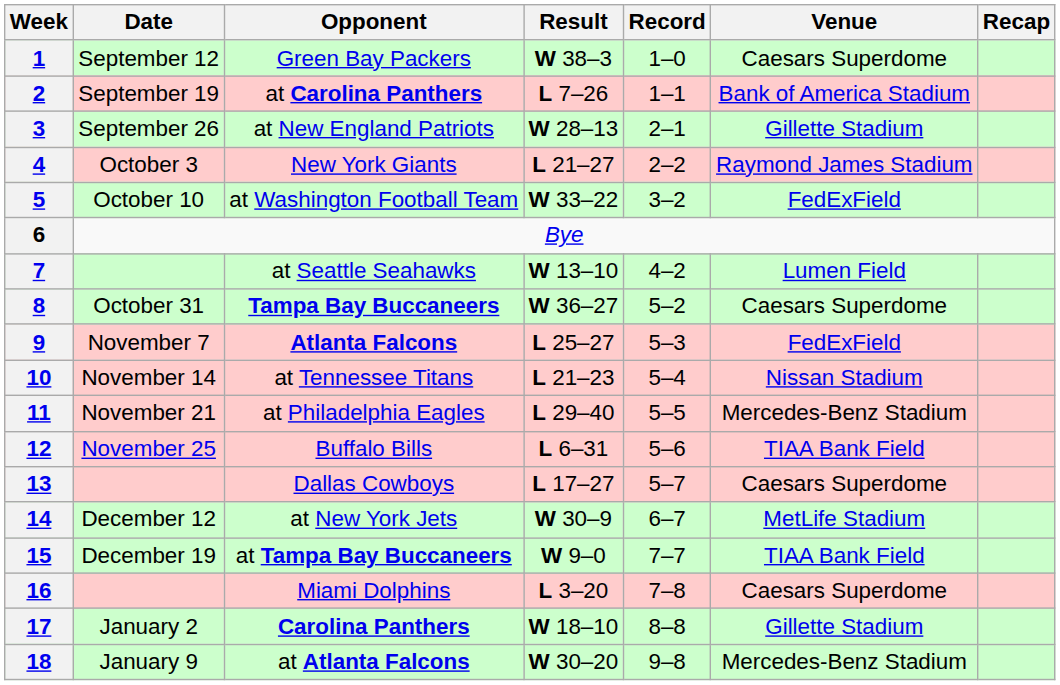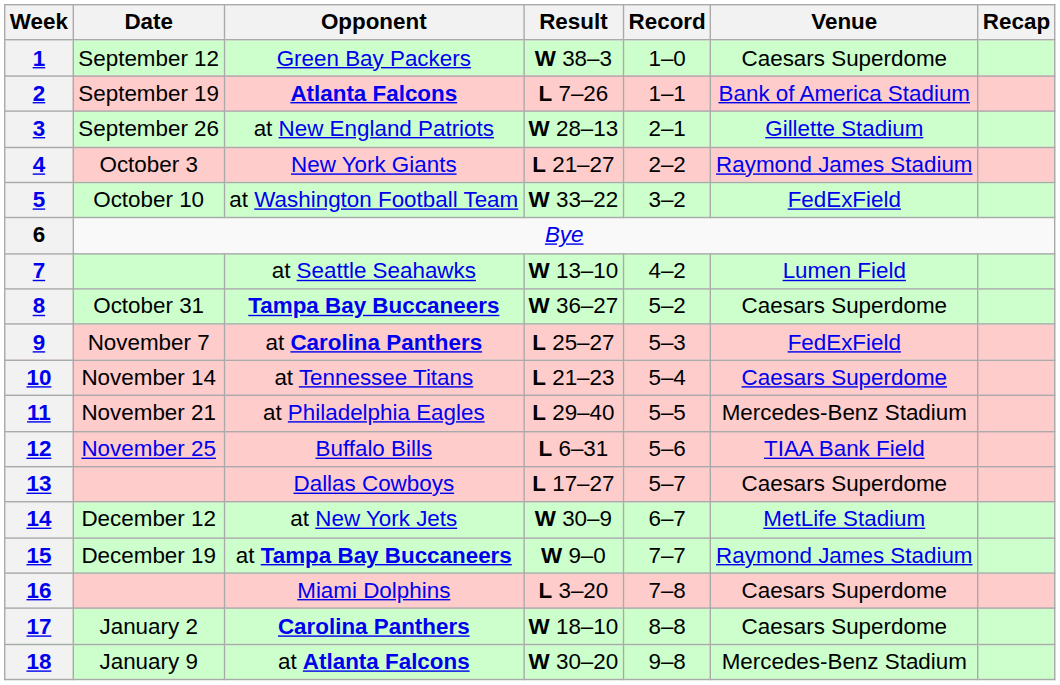2 | Opponent: at Carolina Panthers -> Atlanta Falcons
9 | Opponent: Atlanta Falcons -> at Carolina Panthers
10 | Venue: Nissan Stadium -> Caesars Superdome
15 | Venue: TIAA Bank Field -> Raymond James Stadium
17 | Venue: Gillette Stadium -> Caesars Superdome
